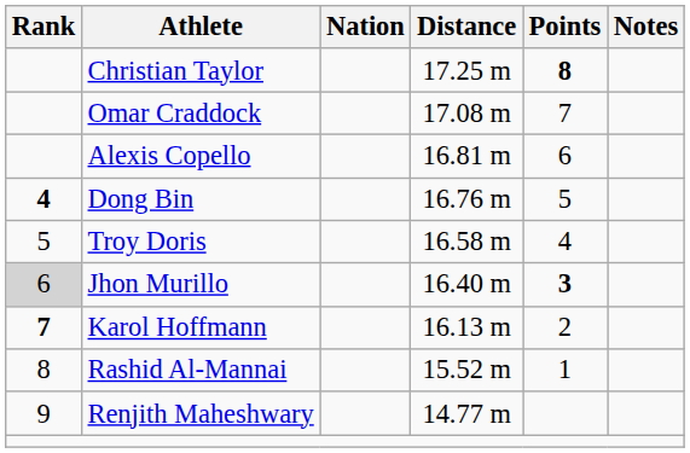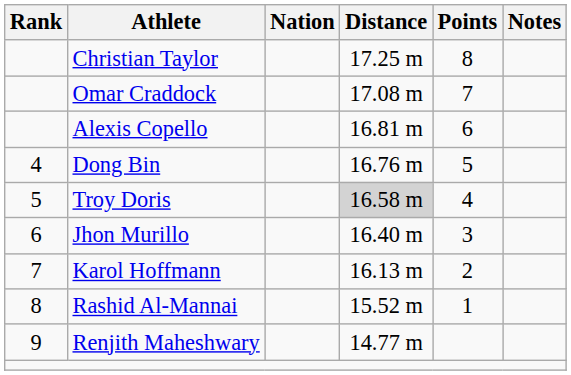Christian Taylor | Points: bold -> normal
Dong Bin | Rank: bold -> normal
Troy Doris | Distance: no background -> lightgrey background
Jhon Murillo | Rank: lightgrey background -> no background
Jhon Murillo | Points: bold -> normal
Karol Hoffmann | Rank: bold -> normal
